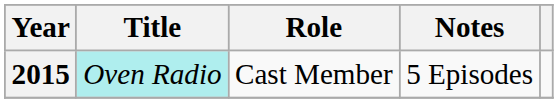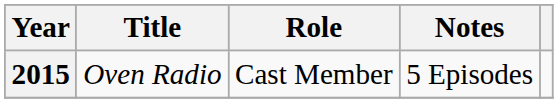2015 | Title: paleturquoise background -> no background
